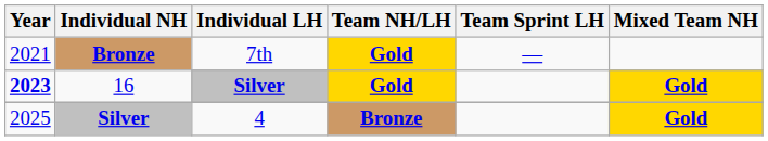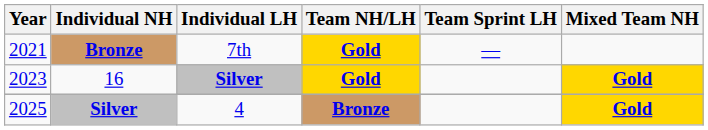16 | Year: bold -> normal
